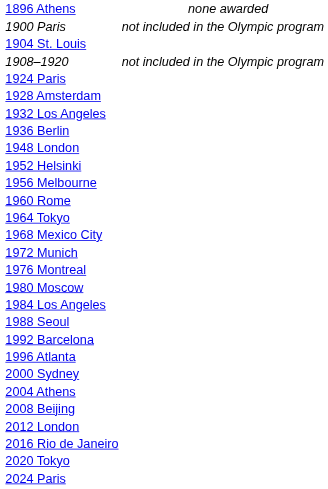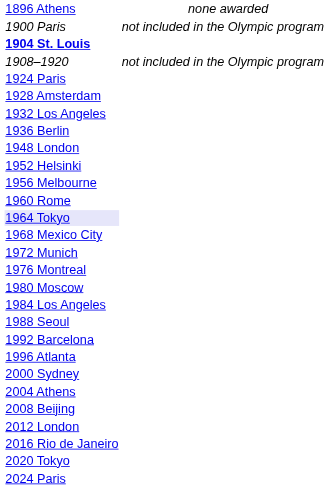1904 St. Louis | column 1: normal -> bold
1964 Tokyo | column 1: no background -> lavender background
